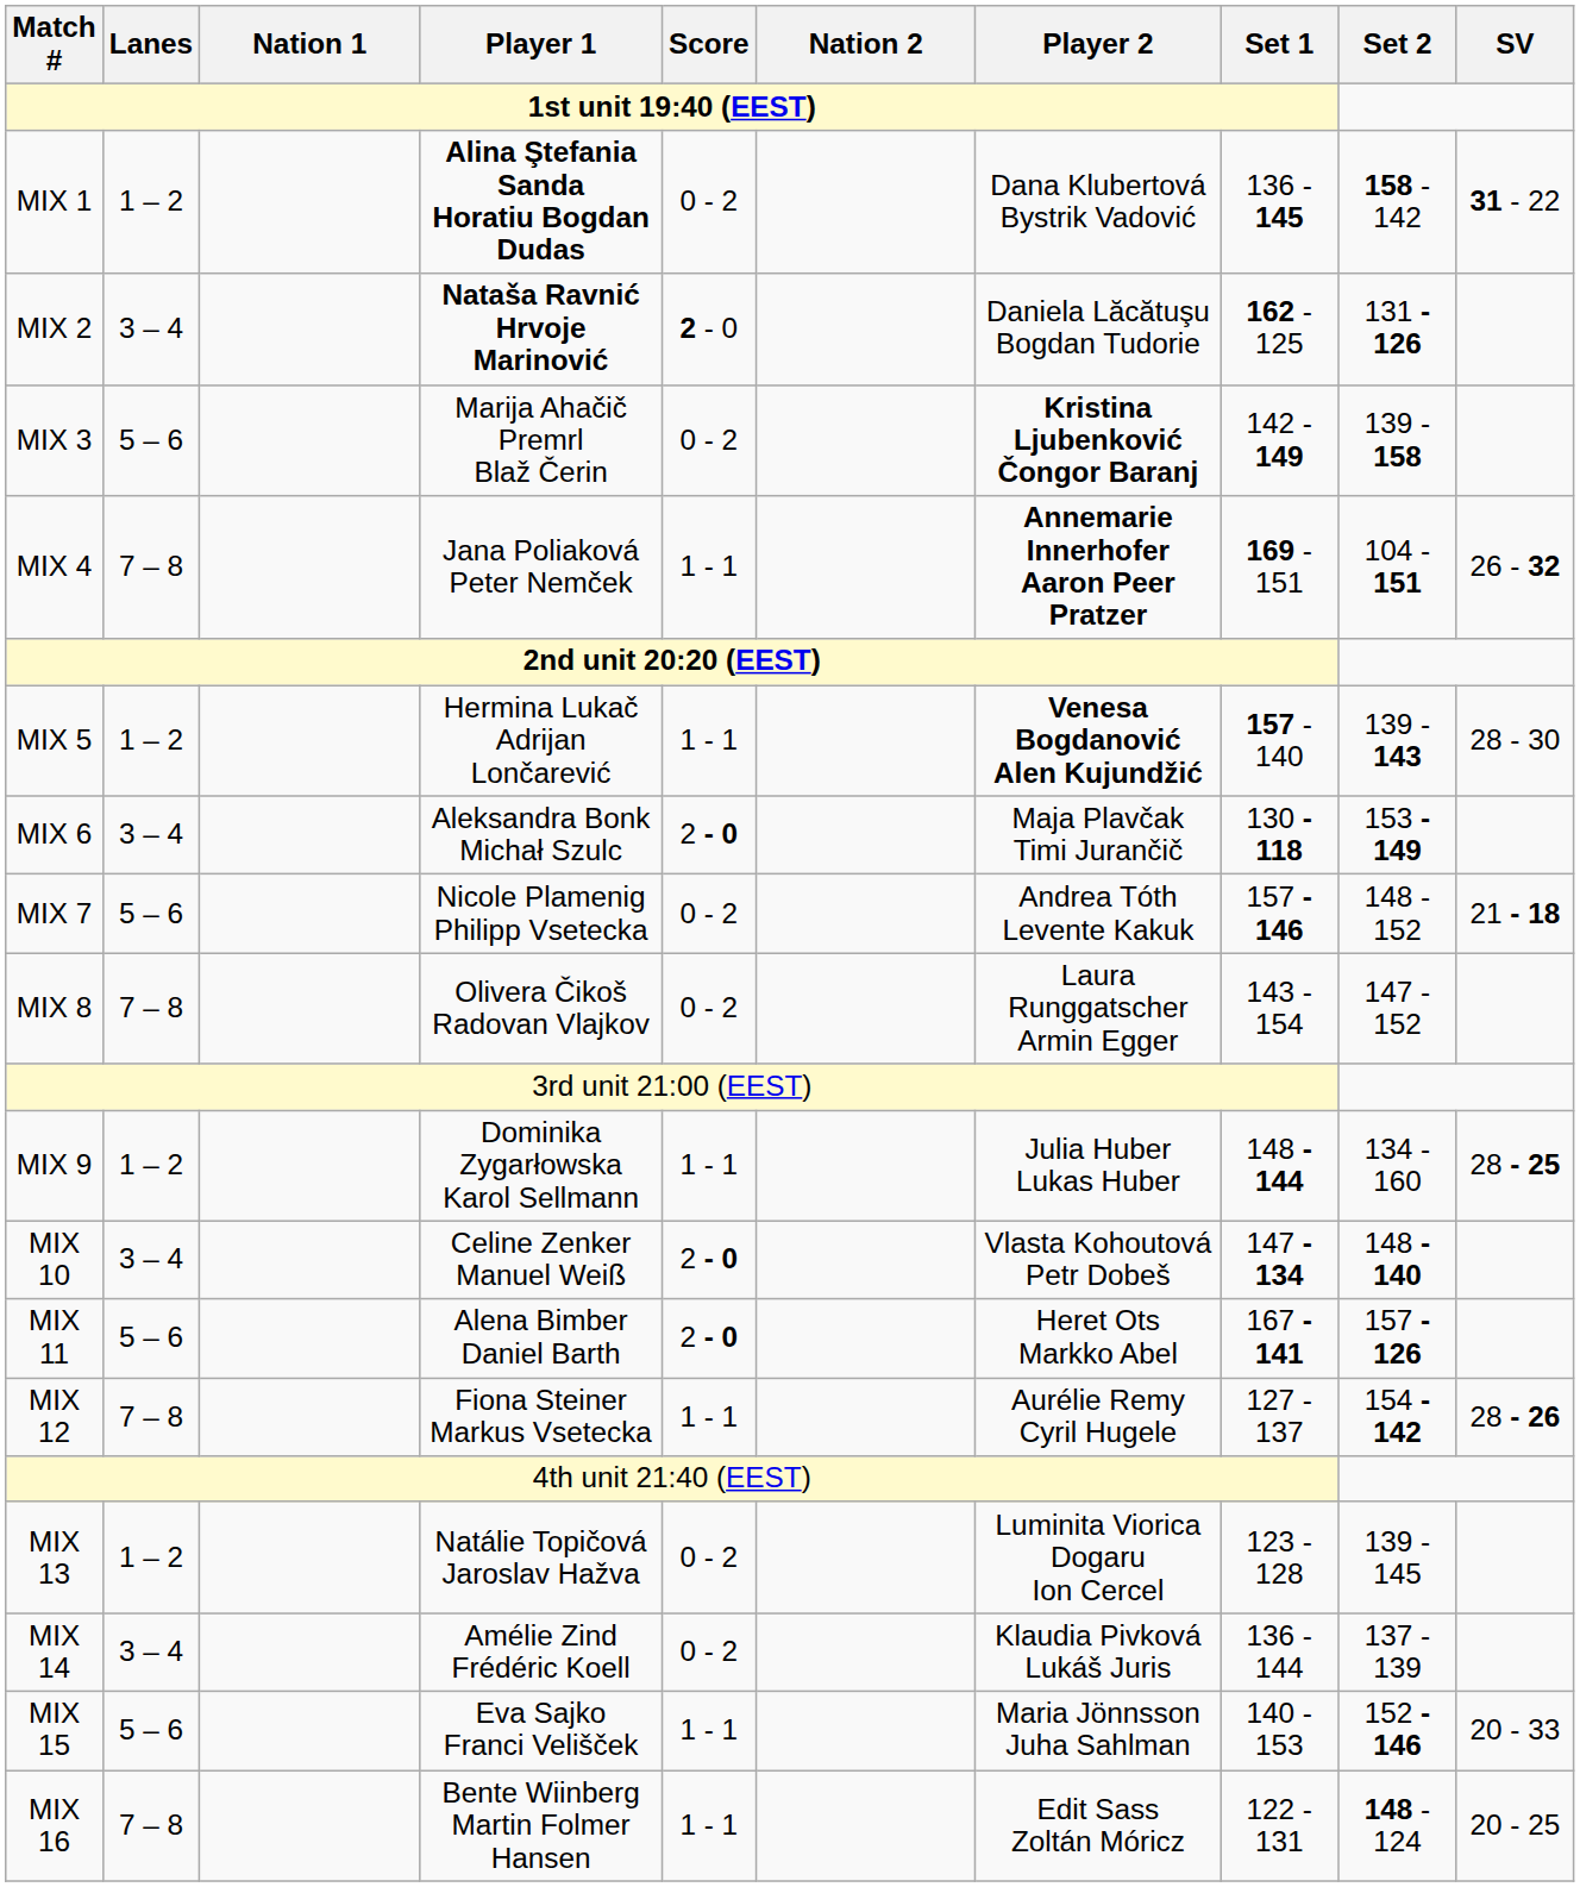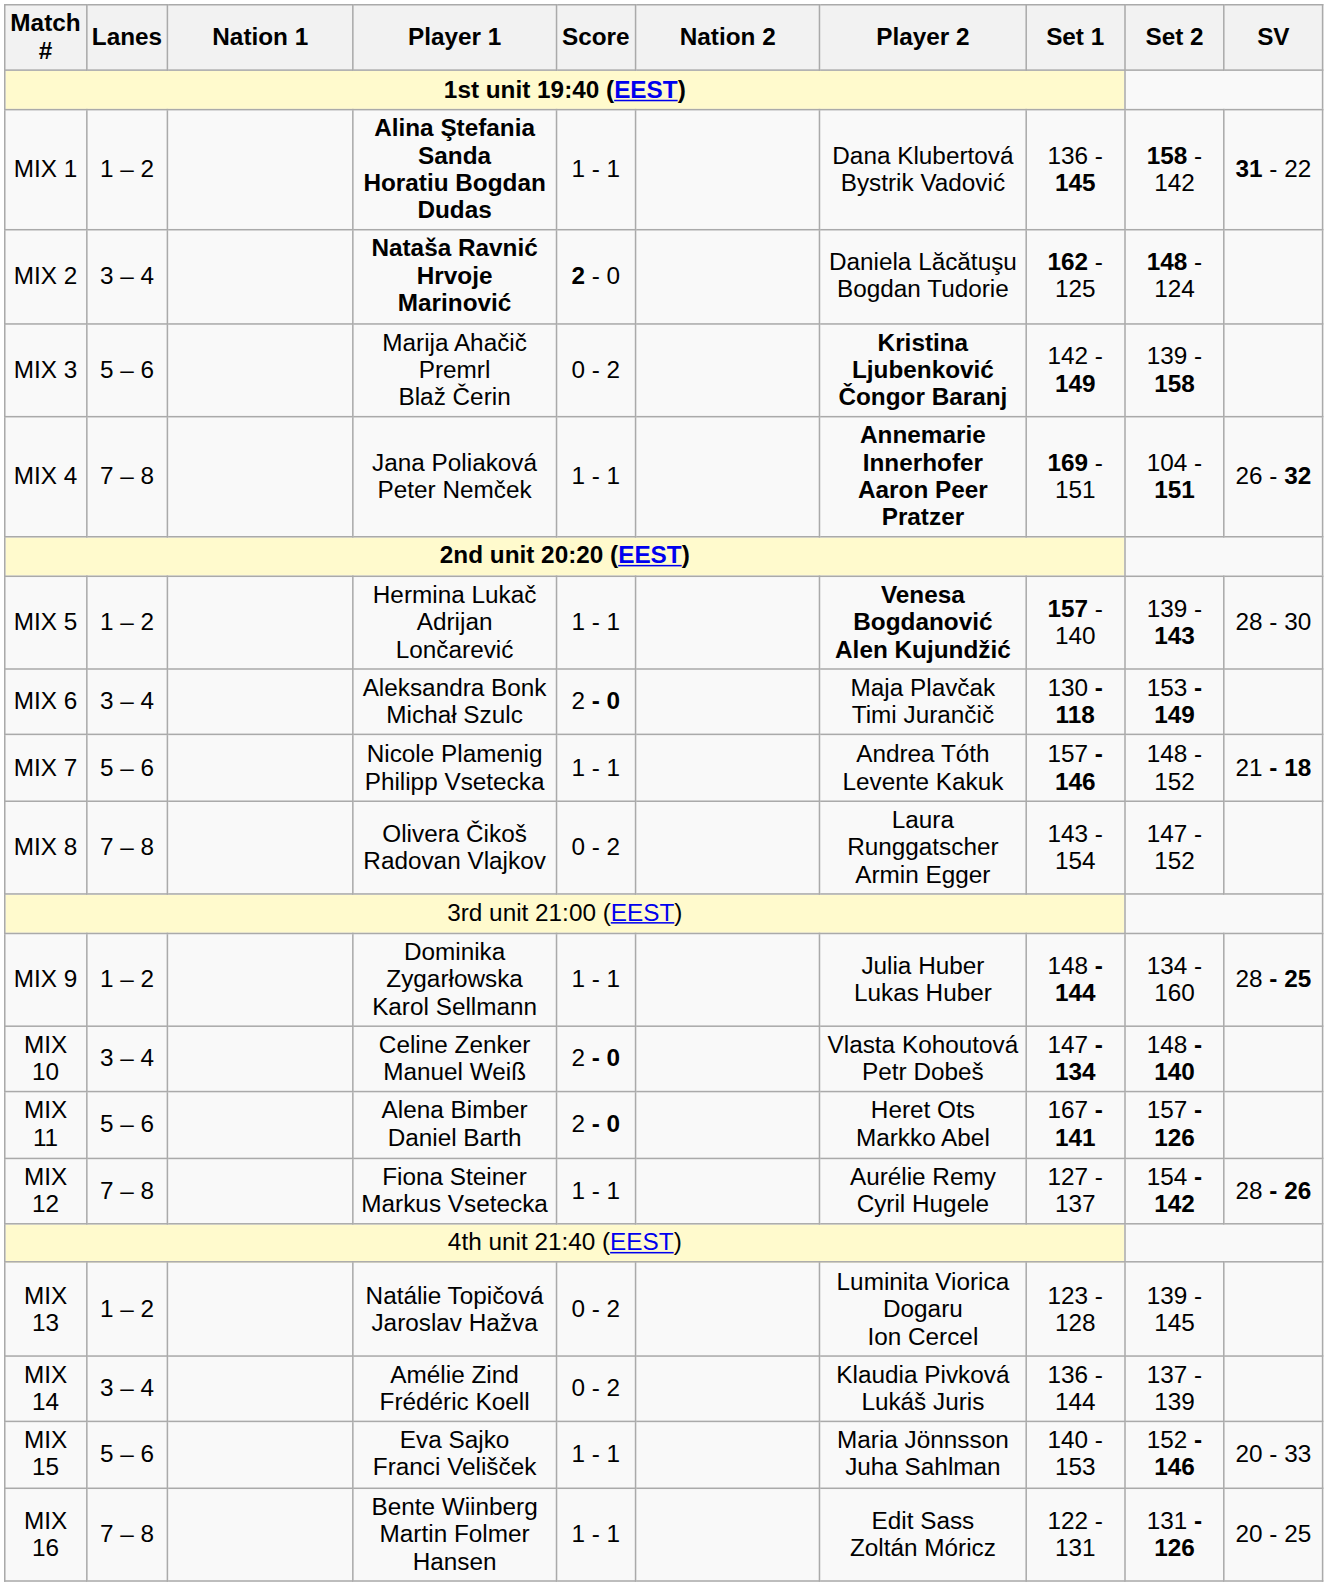MIX 1 | Score: 0 - 2 -> 1 - 1
MIX 2 | Set 2: 131 - 126 -> 148 - 124
MIX 7 | Score: 0 - 2 -> 1 - 1
MIX 16 | Set 2: 148 - 124 -> 131 - 126
